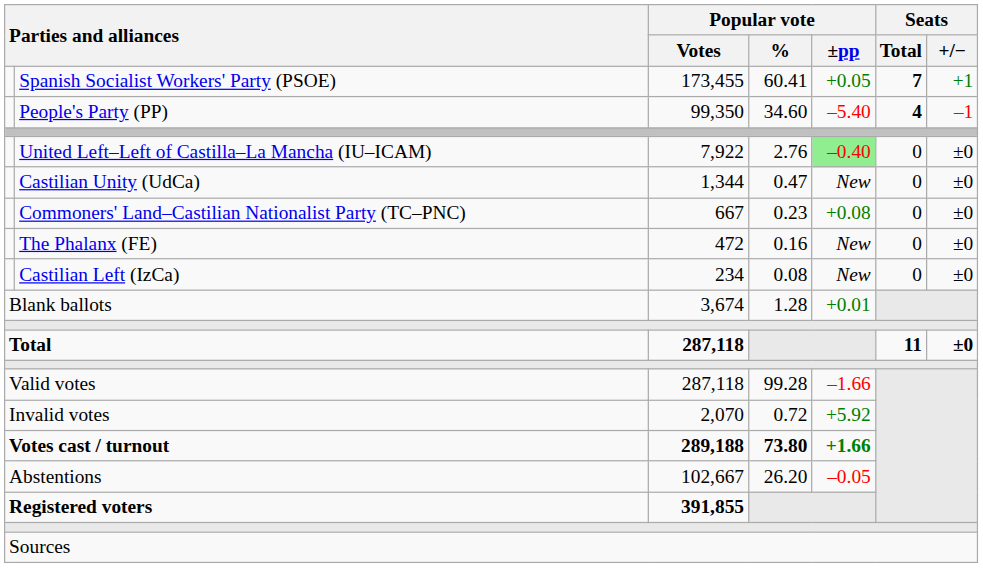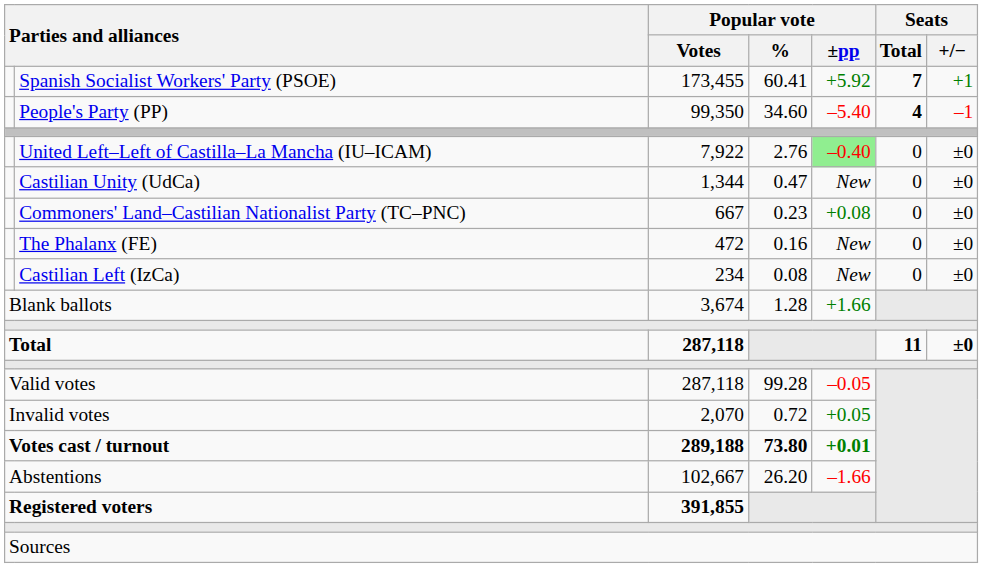Spanish Socialist Workers' Party (PSOE) | Popular vote / ±pp: +0.05 -> +5.92
Blank ballots | Popular vote / ±pp: +0.01 -> +1.66
Valid votes | Popular vote / ±pp: –1.66 -> –0.05
Invalid votes | Popular vote / ±pp: +5.92 -> +0.05
Votes cast / turnout | Popular vote / ±pp: +1.66 -> +0.01
Abstentions | Popular vote / ±pp: –0.05 -> –1.66
